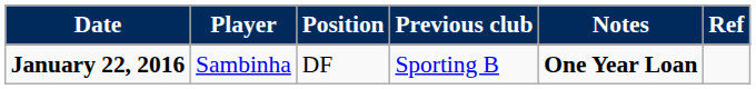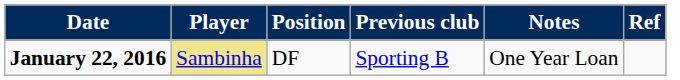January 22, 2016 | Player: no background -> khaki background
January 22, 2016 | Notes: bold -> normal
